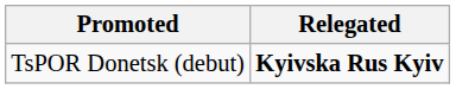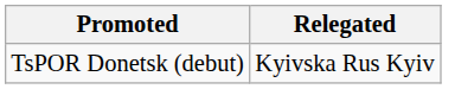TsPOR Donetsk (debut) | Relegated: bold -> normal
